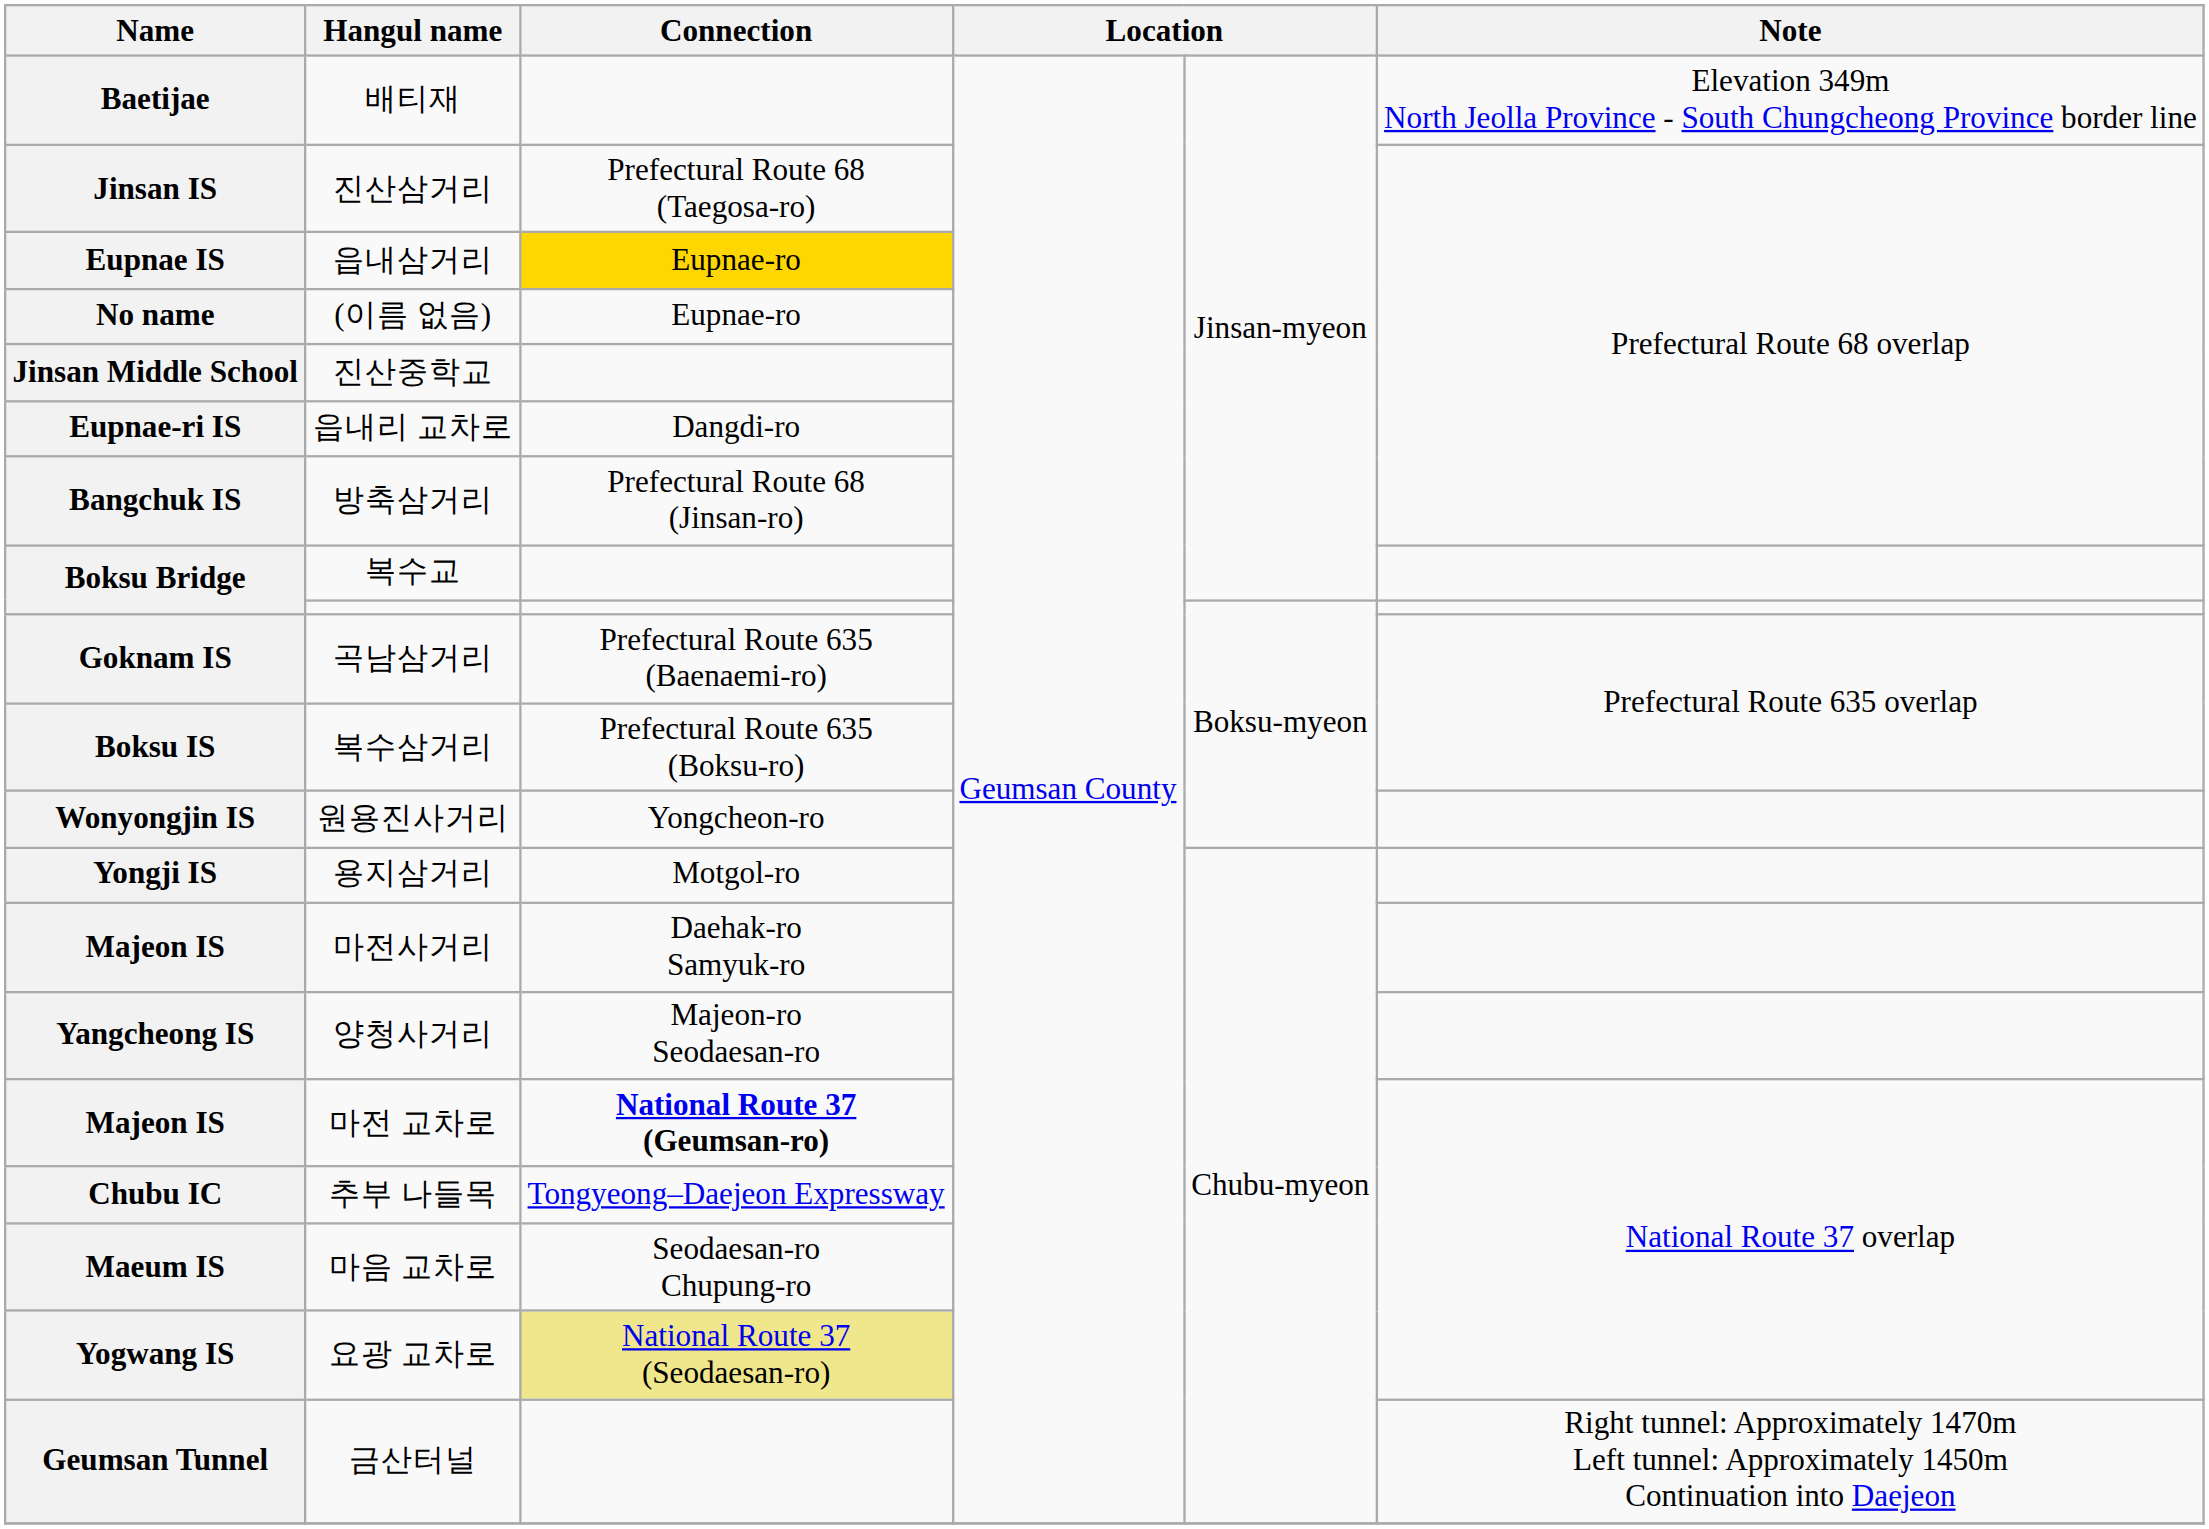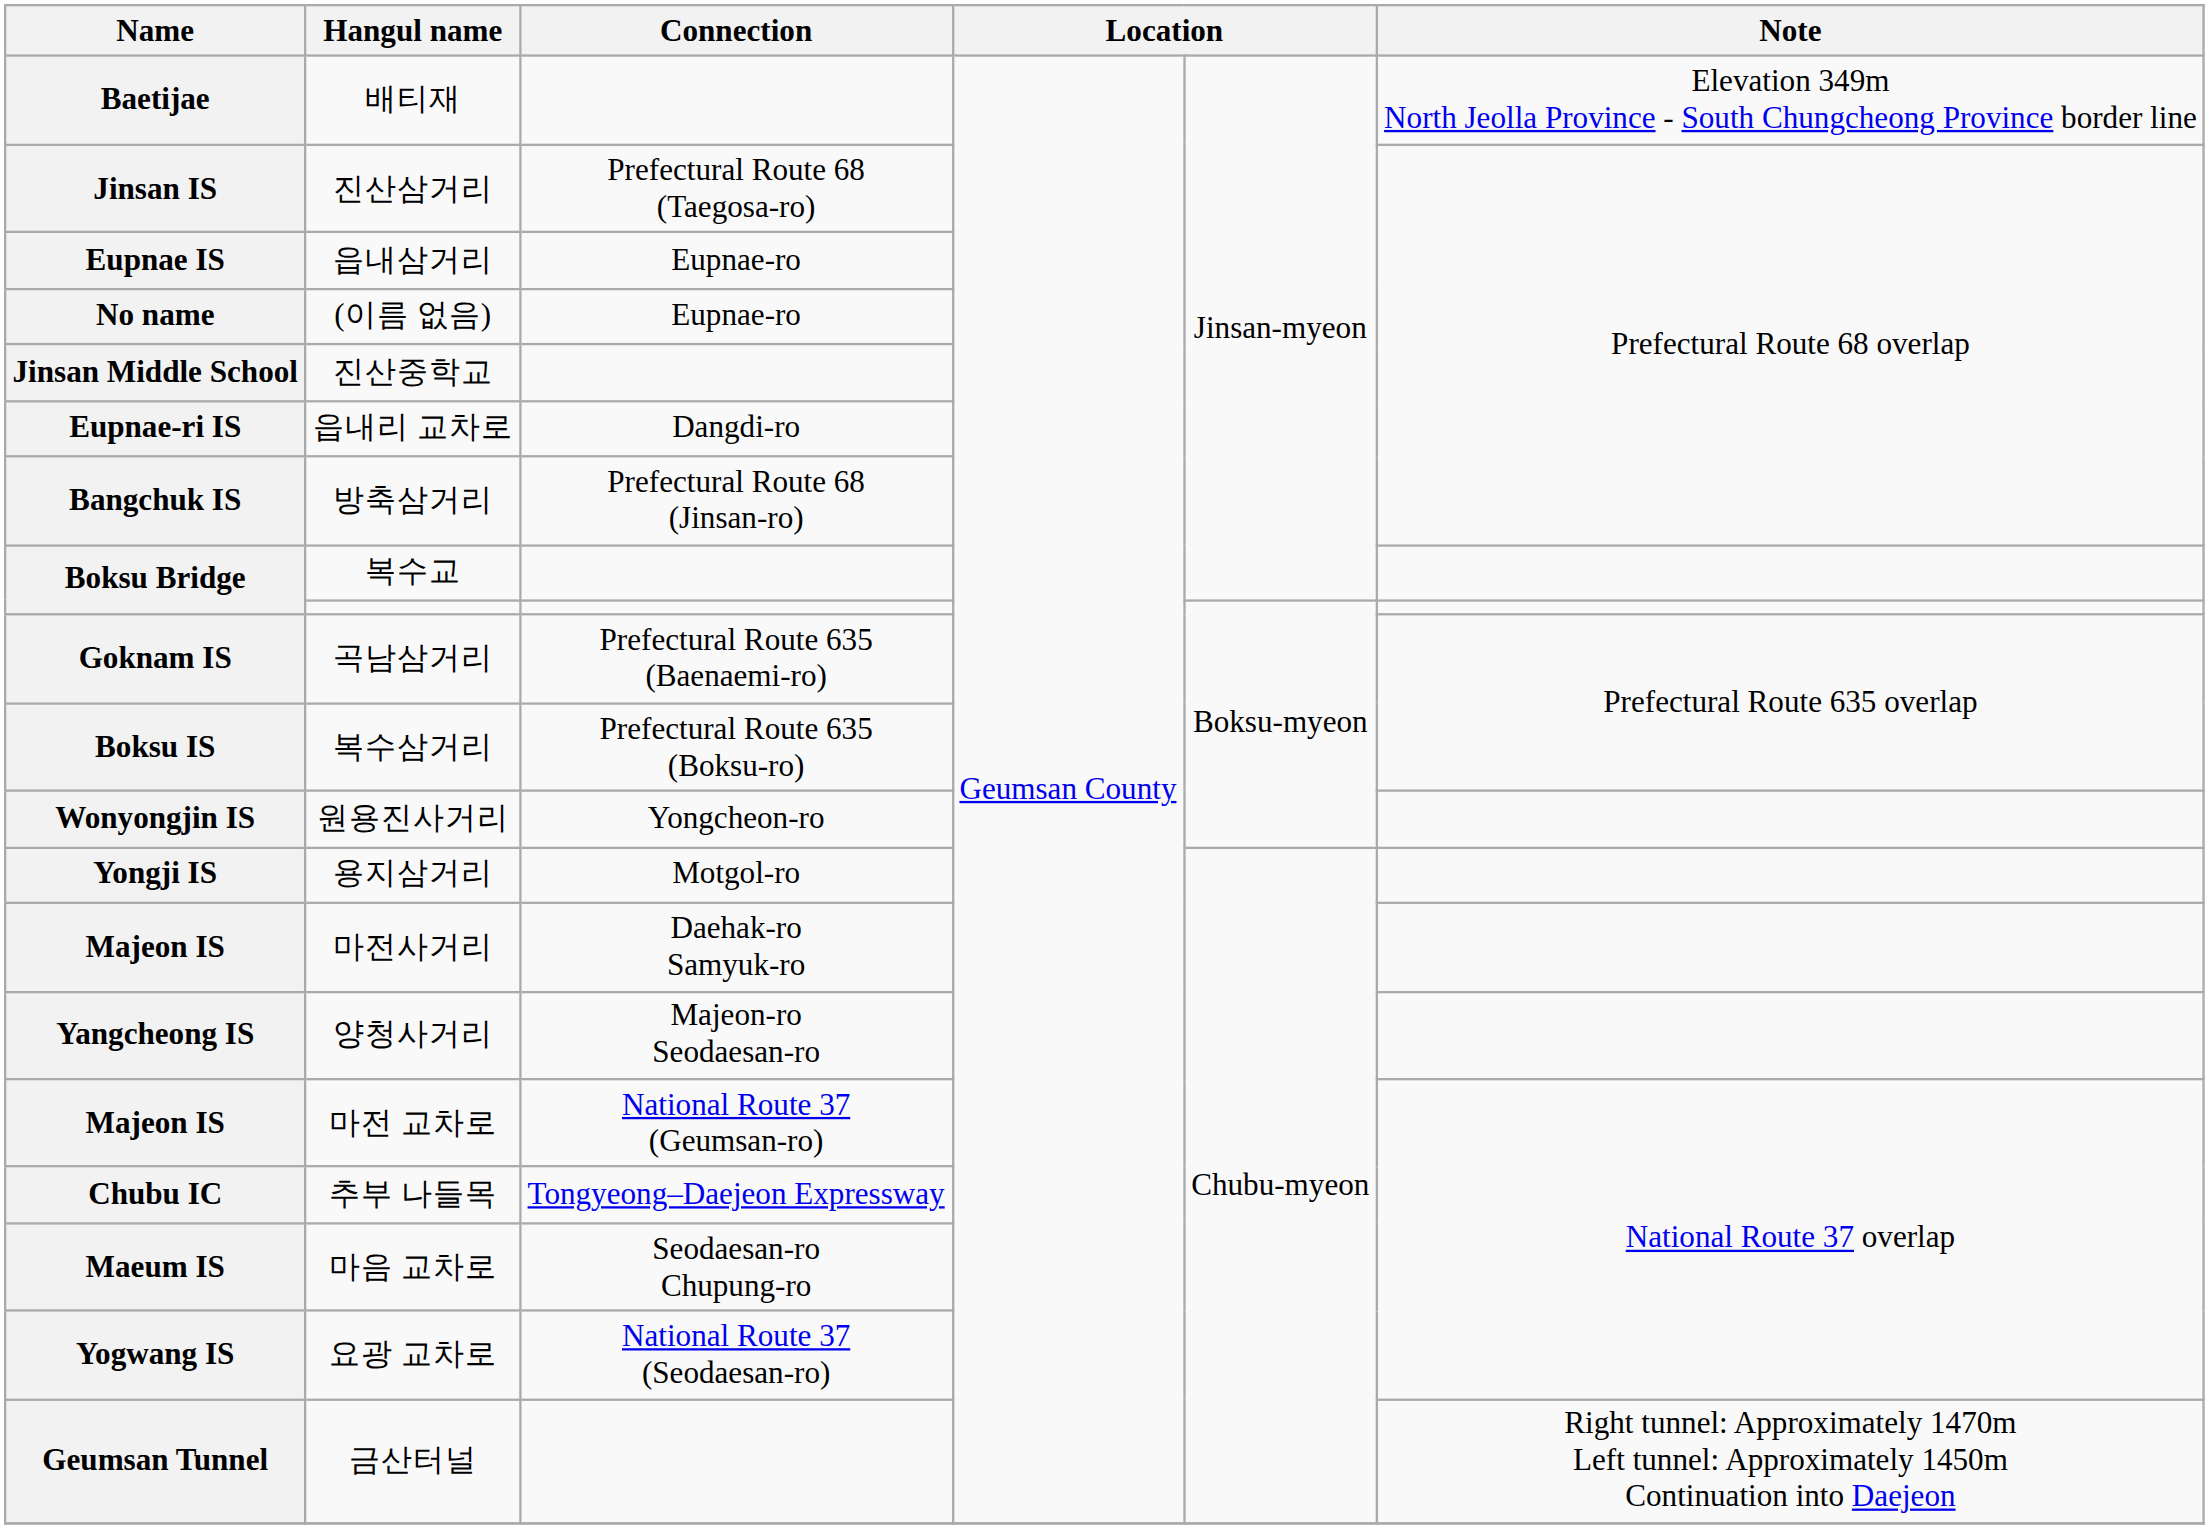Eupnae IS | Connection: gold background -> no background
Majeon IS / 마전 교차로 | Connection: bold -> normal
Yogwang IS | Connection: khaki background -> no background
